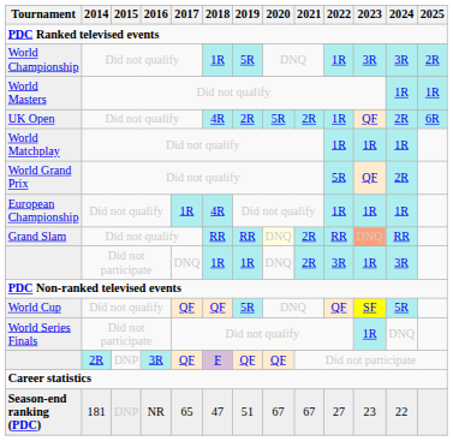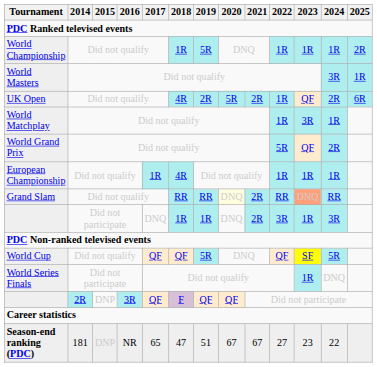World Championship | 2023: 3R -> 1R
World Championship | 2024: 3R -> 1R
World Masters | 2024: 1R -> 3R
World Matchplay | 2023: 1R -> 3R
